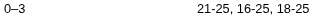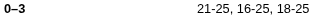row 1 | column 1: normal -> bold
